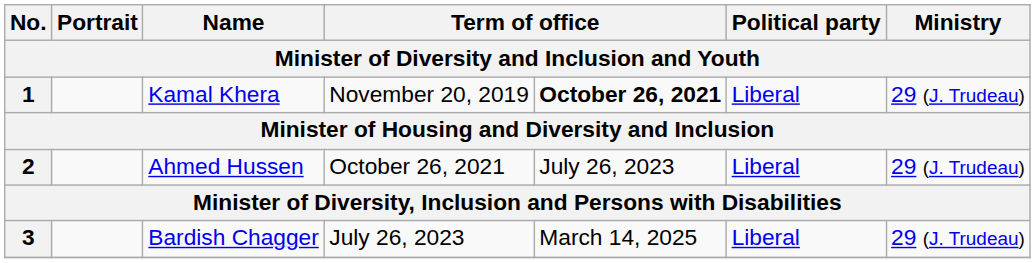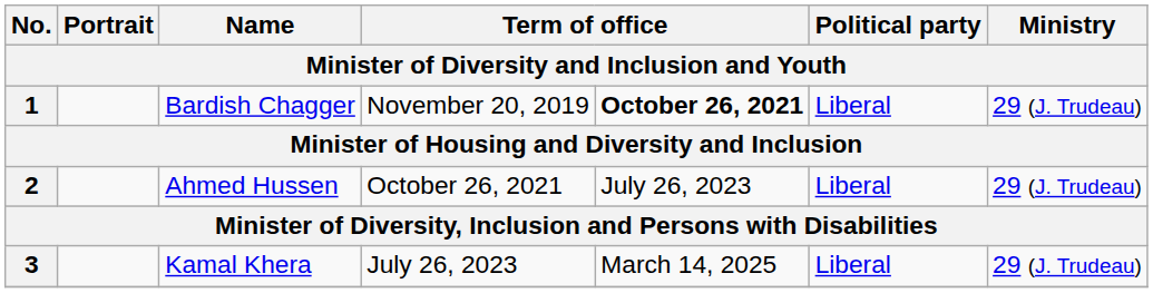1 | Name: Kamal Khera -> Bardish Chagger
3 | Name: Bardish Chagger -> Kamal Khera
